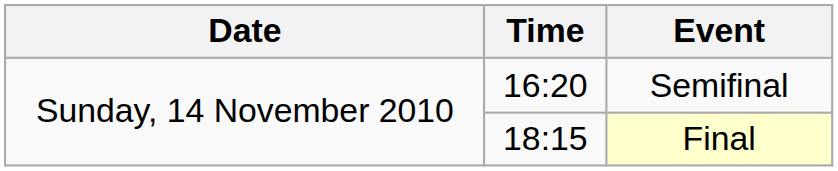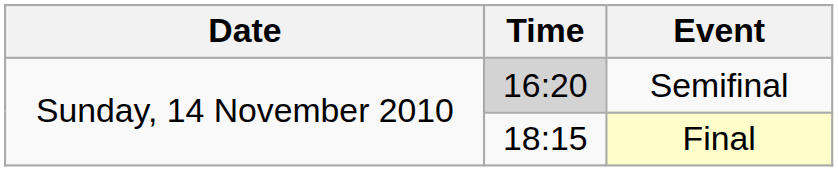Semifinal | Time: no background -> lightgrey background
